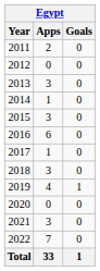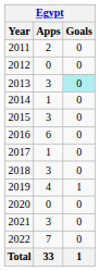2013 | Goals: no background -> paleturquoise background
